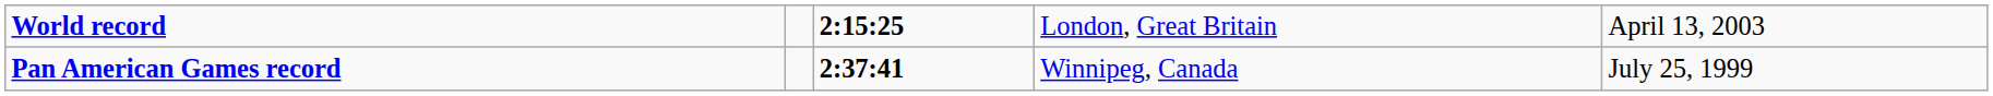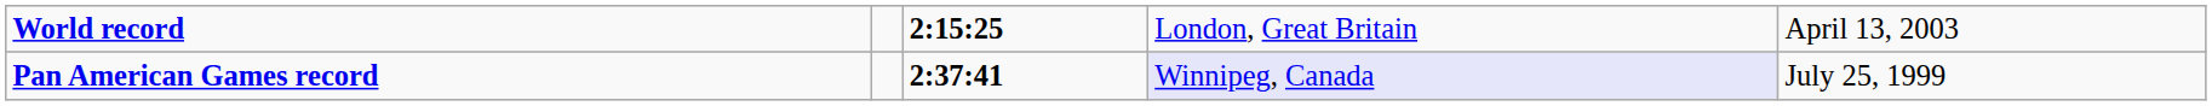Pan American Games record | column 4: no background -> lavender background
